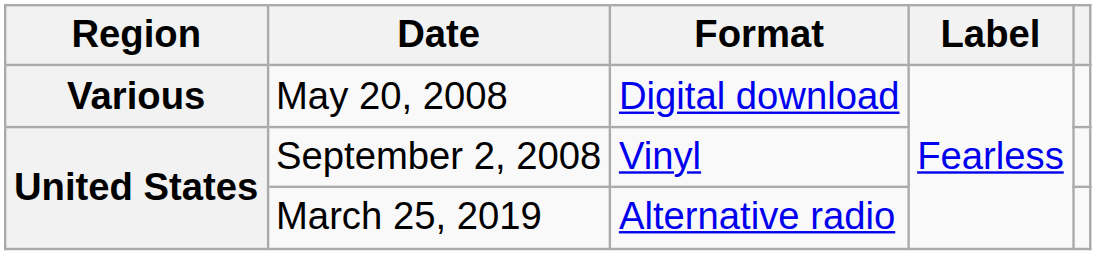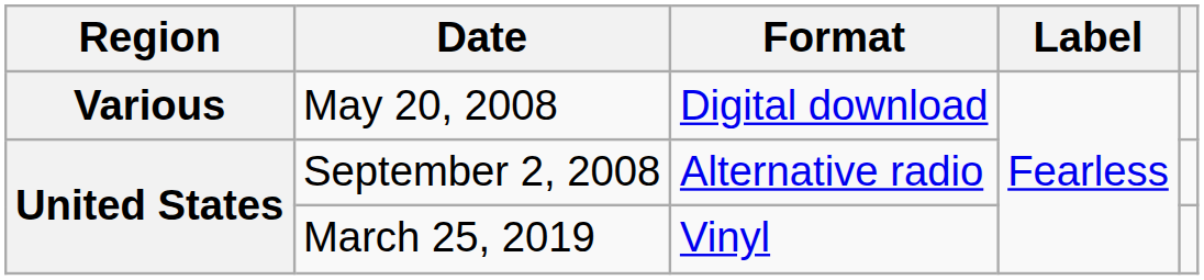September 2, 2008 | Format: Vinyl -> Alternative radio
March 25, 2019 | Format: Alternative radio -> Vinyl
